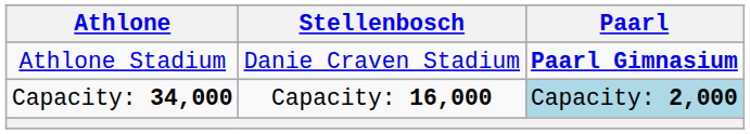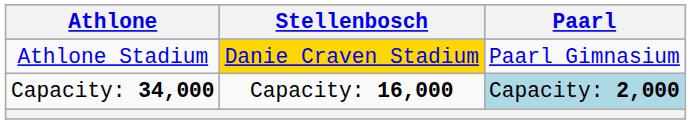Athlone Stadium | Stellenbosch: no background -> gold background
Athlone Stadium | Paarl: bold -> normal
